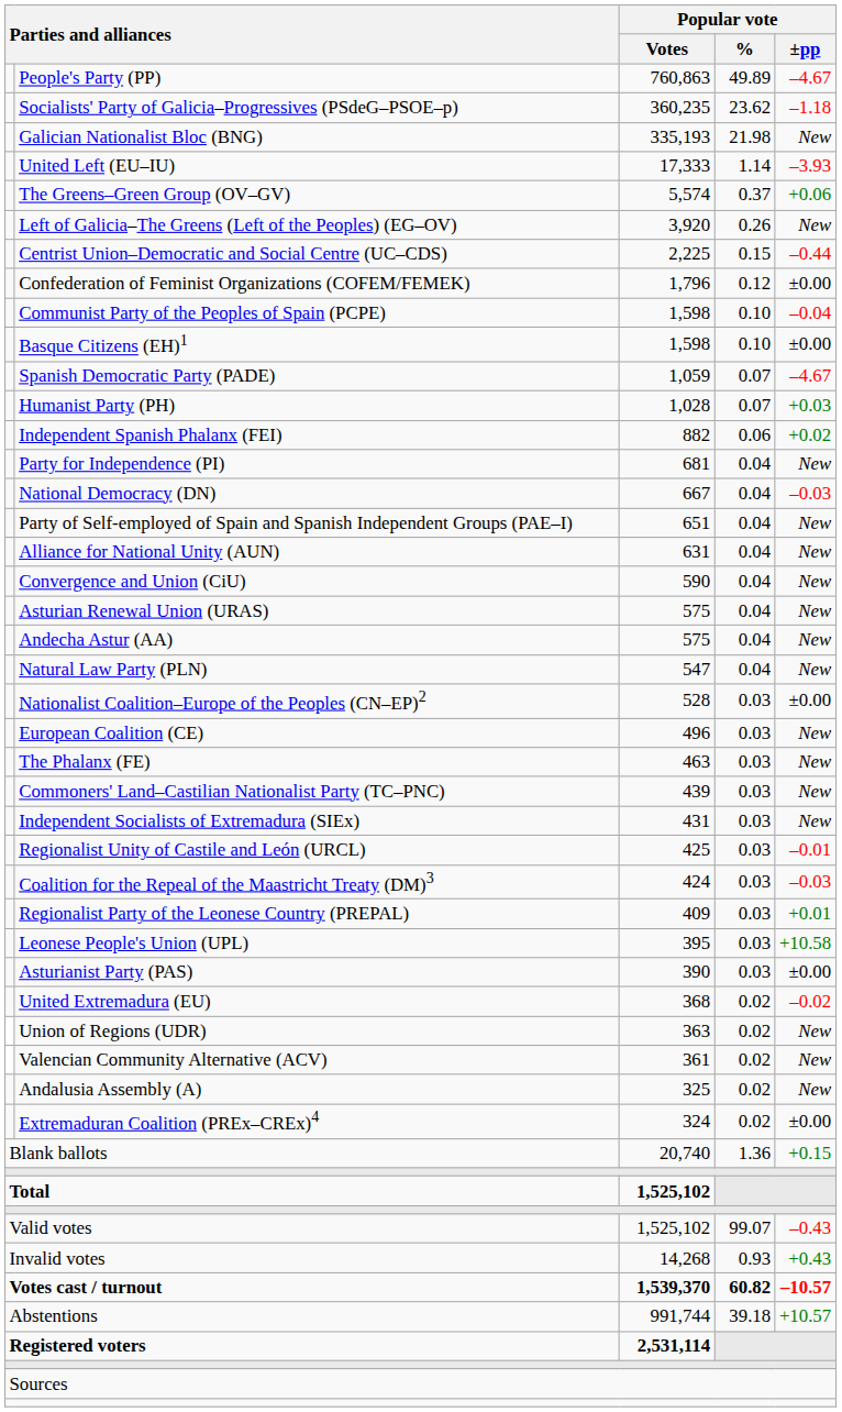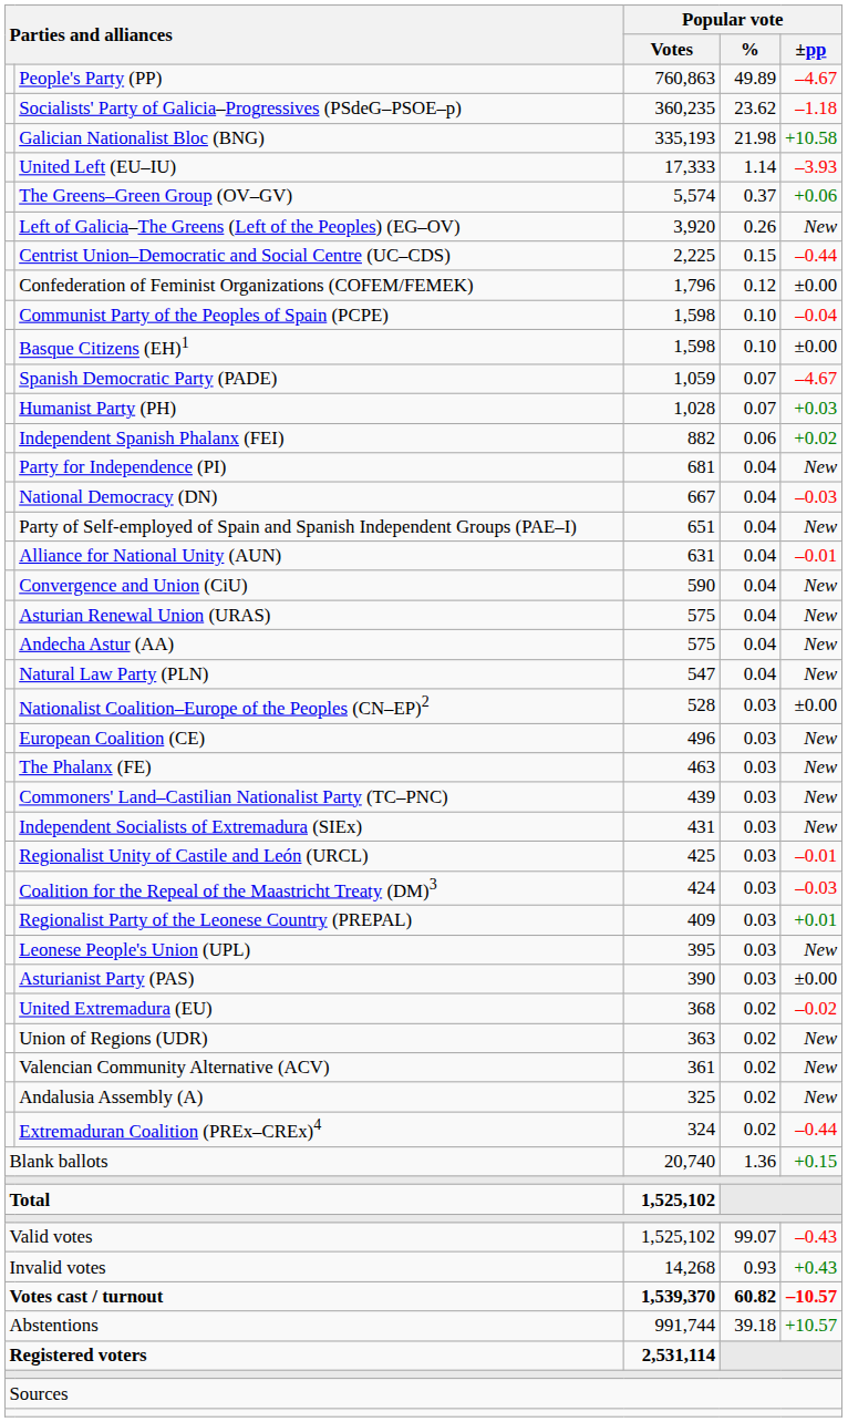Galician Nationalist Bloc (BNG) | Popular vote / ±pp: New -> +10.58
Alliance for National Unity (AUN) | Popular vote / ±pp: New -> –0.01
Leonese People's Union (UPL) | Popular vote / ±pp: +10.58 -> New
Extremaduran Coalition (PREx–CREx)4 | Popular vote / ±pp: ±0.00 -> –0.44
